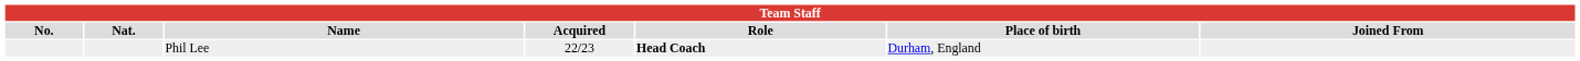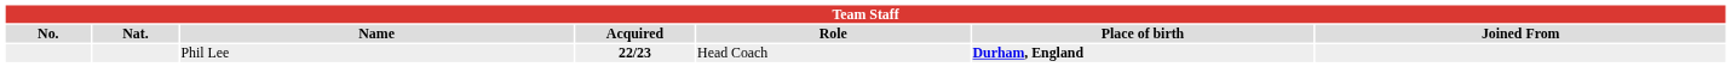Phil Lee | Acquired: normal -> bold
Phil Lee | Role: bold -> normal
Phil Lee | Place of birth: normal -> bold
